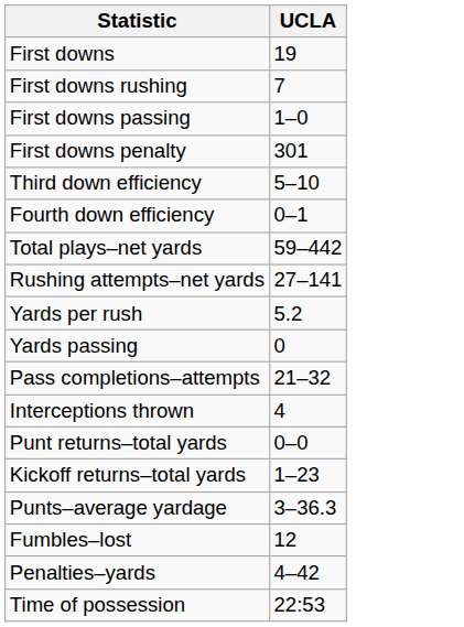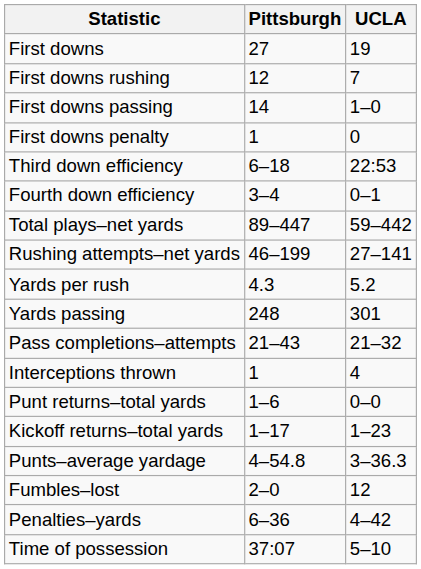+ column: Pittsburgh | 27 | 12 | 14 | 1 | 6–18 | 3–4 | 89–447 | 46–199 | 4.3 | 248 | 21–43 | 1 | 1–6 | 1–17 | 4–54.8 | 2–0 | 6–36 | 37:07
First downs penalty | UCLA: 301 -> 0
Third down efficiency | UCLA: 5–10 -> 22:53
Yards passing | UCLA: 0 -> 301
Time of possession | UCLA: 22:53 -> 5–10
